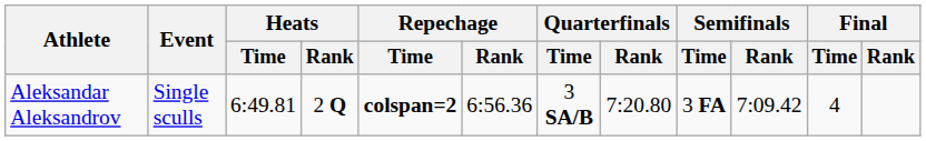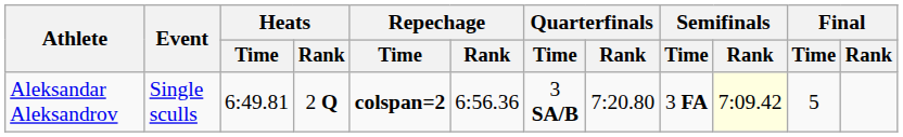Aleksandar Aleksandrov | Semifinals / Rank: no background -> lightyellow background
Aleksandar Aleksandrov | Final / Time: 4 -> 5
